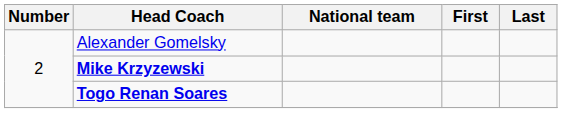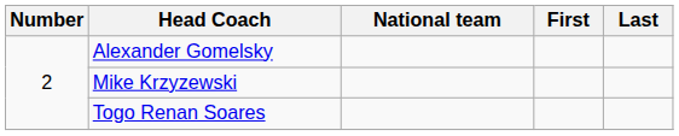Mike Krzyzewski | Head Coach: bold -> normal
Togo Renan Soares | Head Coach: bold -> normal
